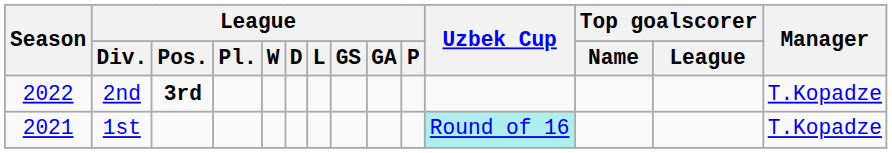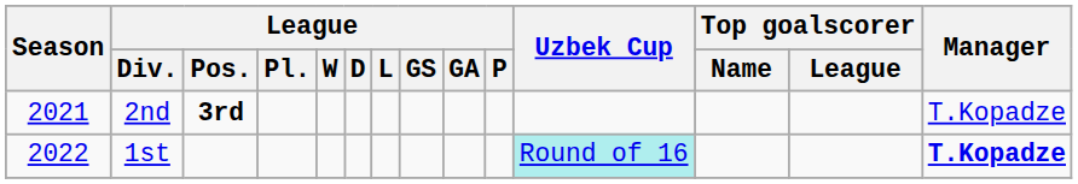2nd | Season: 2022 -> 2021
1st | Season: 2021 -> 2022
1st | Manager: normal -> bold
